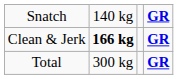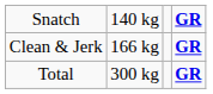Clean & Jerk | column 2: bold -> normal
